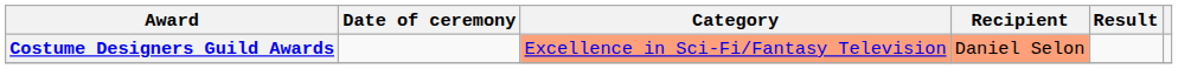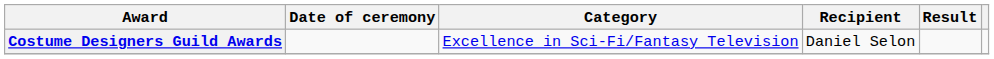Costume Designers Guild Awards | Category: lightsalmon background -> no background
Costume Designers Guild Awards | Recipient: lightsalmon background -> no background
